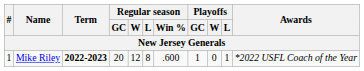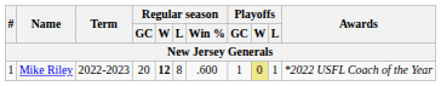Mike Riley | Term: bold -> normal
Mike Riley | Regular season / W: normal -> bold
Mike Riley | Playoffs / W: no background -> khaki background
